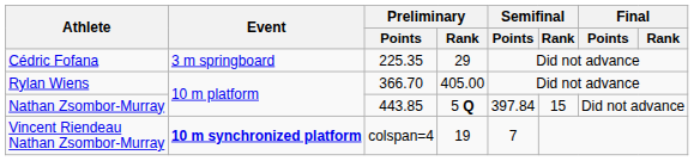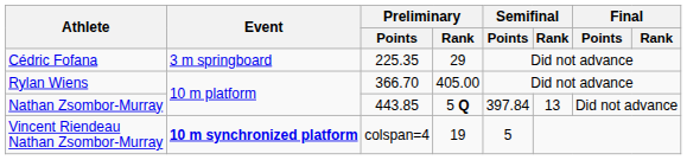Nathan Zsombor-Murray | Semifinal / Rank: 15 -> 13
Vincent Riendeau Nathan Zsombor-Murray | Semifinal / Points: 7 -> 5
